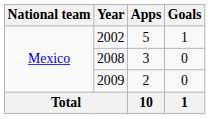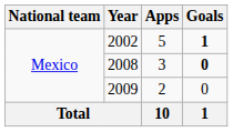2002 | Goals: normal -> bold
2008 | Goals: normal -> bold
